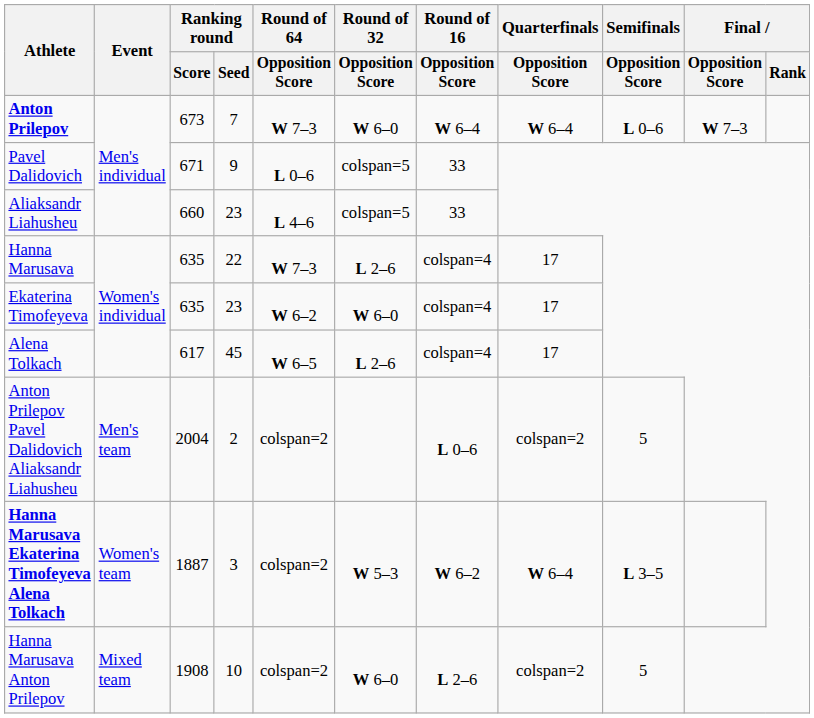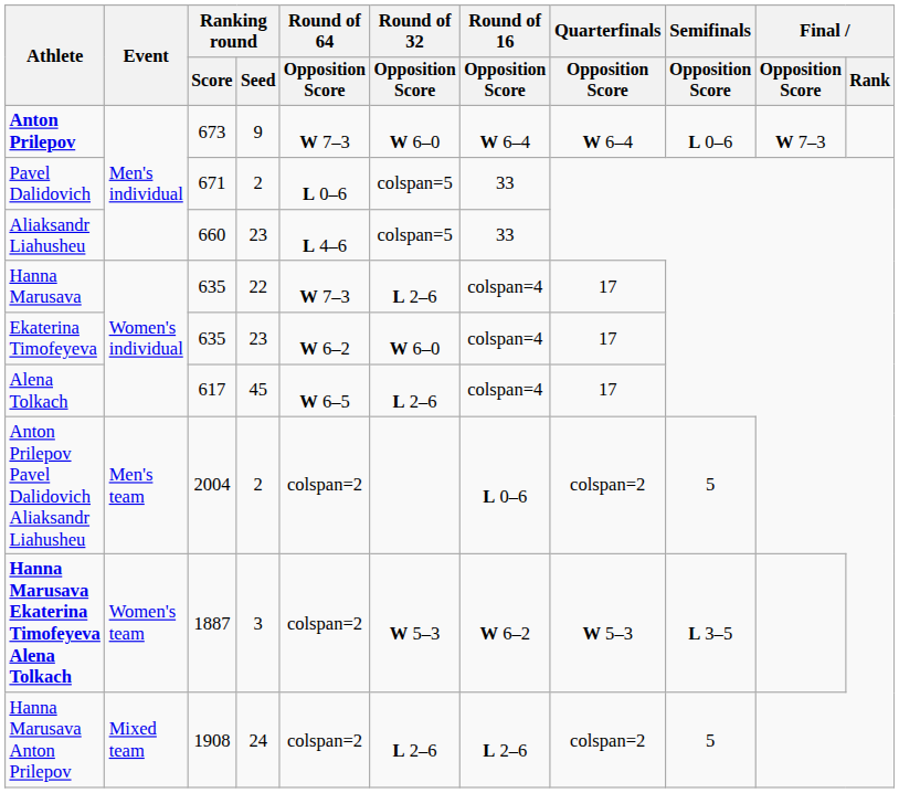Anton Prilepov | Ranking round / Seed: 7 -> 9
Pavel Dalidovich | Ranking round / Seed: 9 -> 2
Hanna Marusava Ekaterina Timofeyeva Alena Tolkach | Quarterfinals / Opposition Score: W 6–4 -> W 5–3
Hanna Marusava Anton Prilepov | Ranking round / Seed: 10 -> 24
Hanna Marusava Anton Prilepov | Round of 32 / Opposition Score: W 6–0 -> L 2–6
